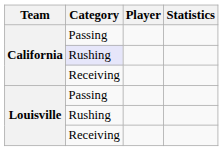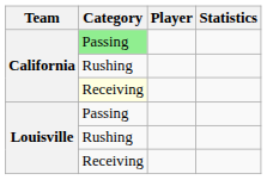California / Passing | Category: no background -> lightgreen background
California / Rushing | Category: lavender background -> no background
California / Receiving | Category: no background -> lightyellow background
